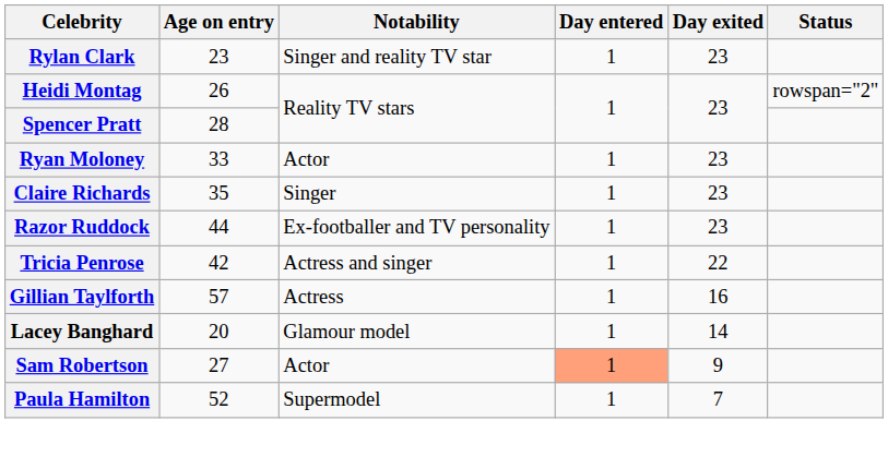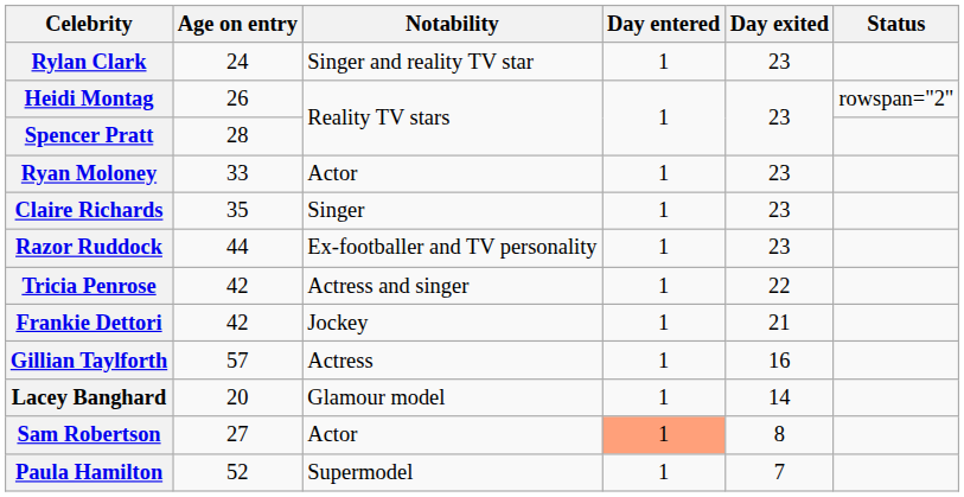Rylan Clark | Age on entry: 23 -> 24
+ row: Frankie Dettori | 42 | Jockey | 1 | 21
Sam Robertson | Day exited: 9 -> 8
